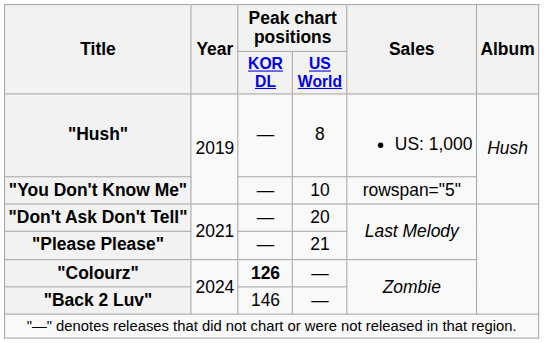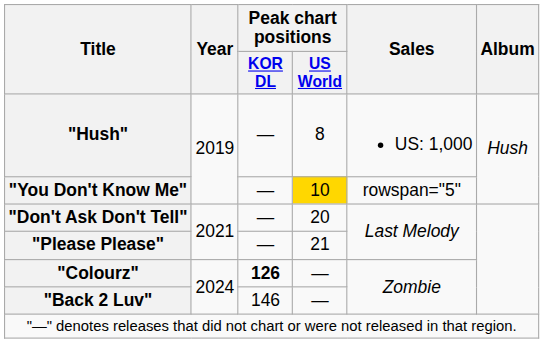"You Don't Know Me" | Peak chart positions / US World: no background -> gold background
